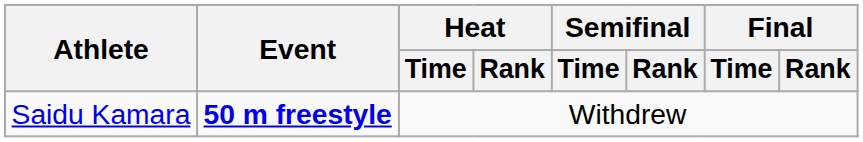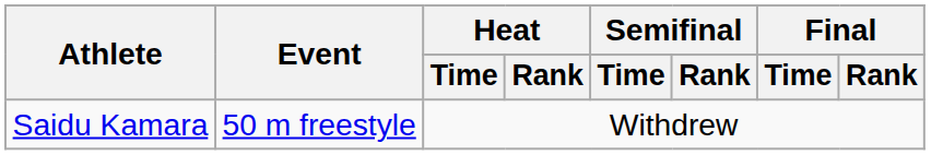Saidu Kamara | Event: bold -> normal
